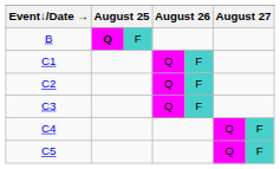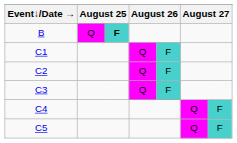B | column 2: bold -> normal
B | column 3: normal -> bold
